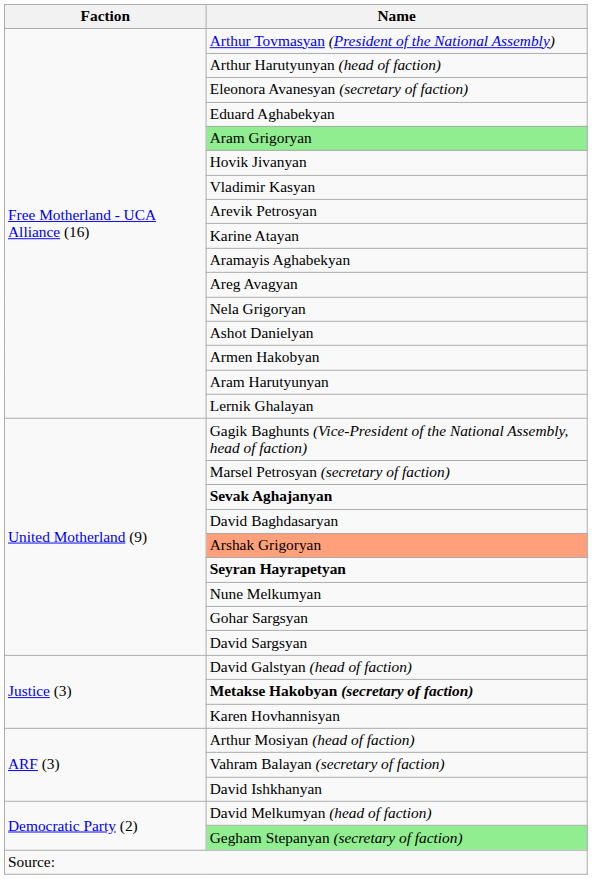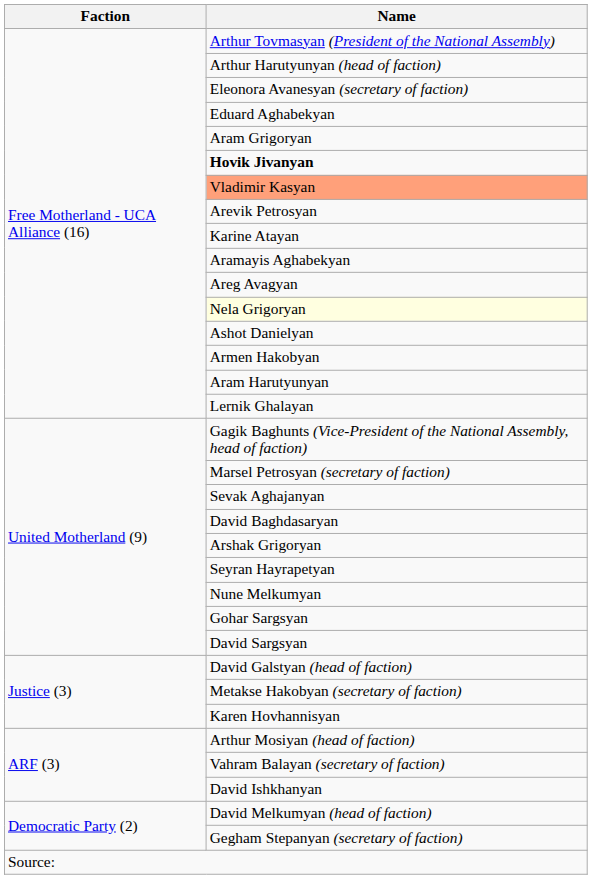Aram Grigoryan | Name: lightgreen background -> no background
Hovik Jivanyan | Name: normal -> bold
Vladimir Kasyan | Name: no background -> lightsalmon background
Nela Grigoryan | Name: no background -> lightyellow background
Sevak Aghajanyan | Name: bold -> normal
Arshak Grigoryan | Name: lightsalmon background -> no background
Seyran Hayrapetyan | Name: bold -> normal
Metakse Hakobyan (secretary of faction) | Name: bold -> normal
Gegham Stepanyan (secretary of faction) | Name: lightgreen background -> no background
